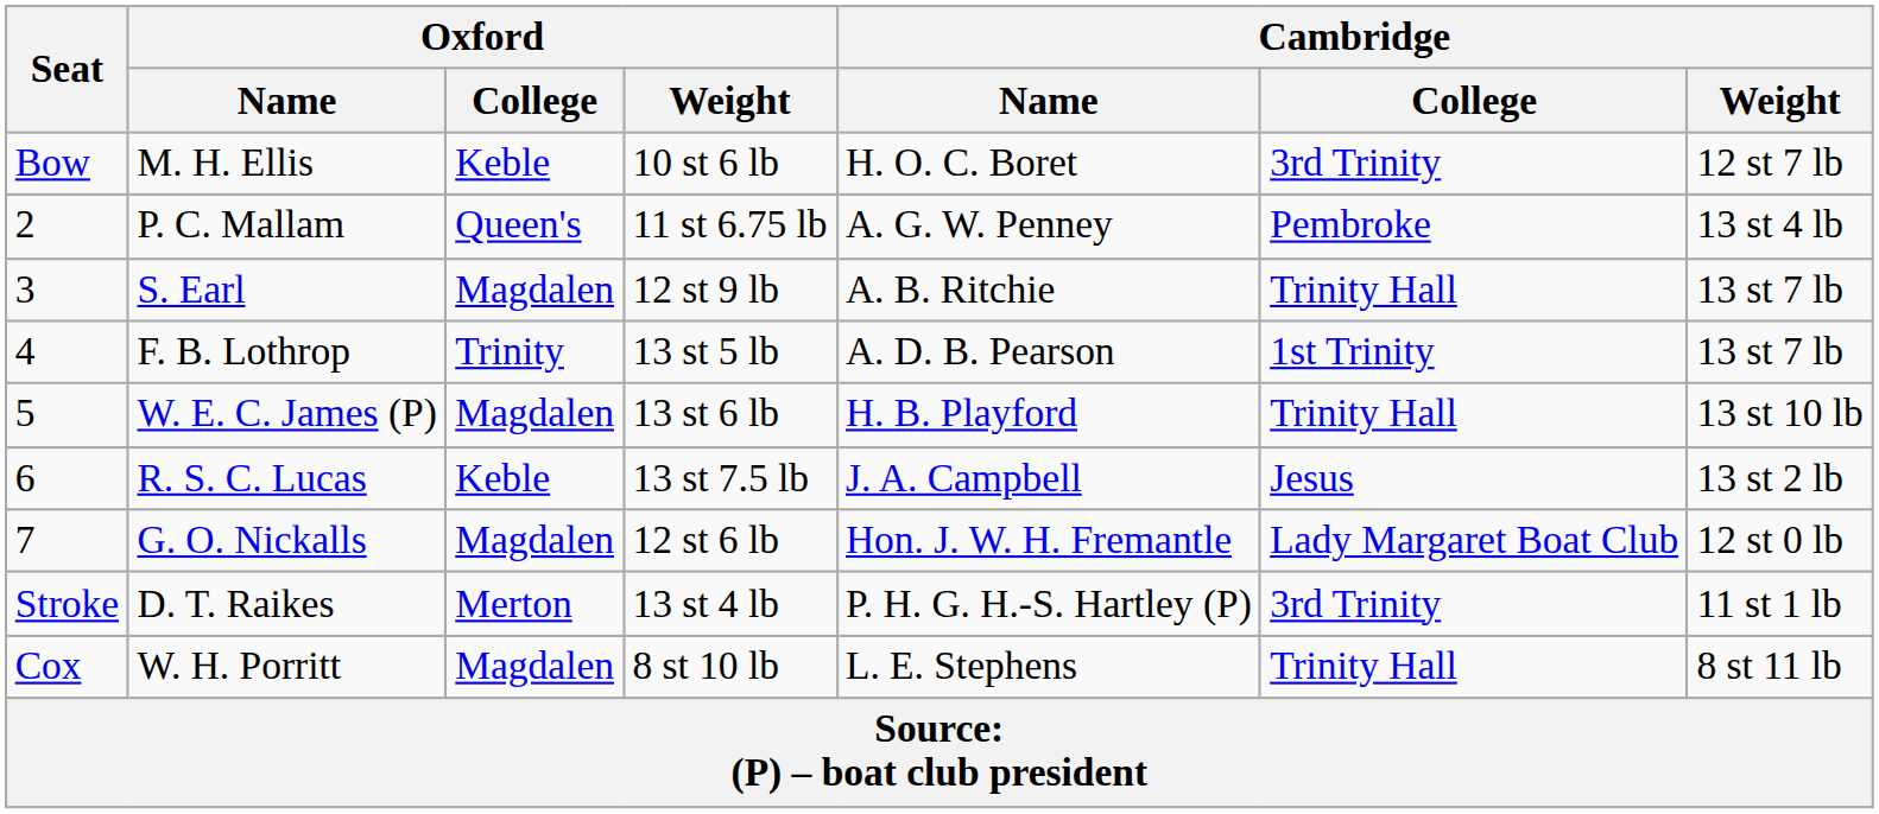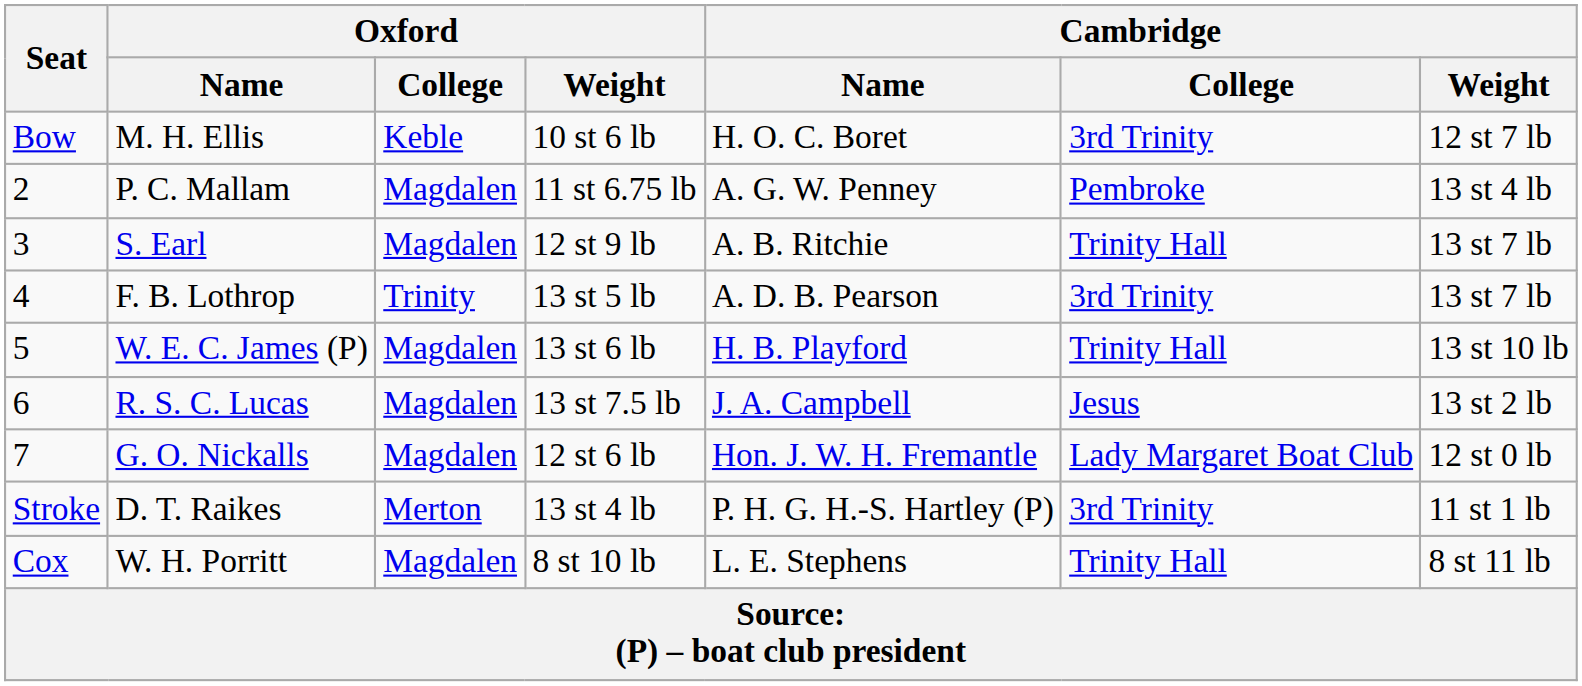P. C. Mallam | Oxford / College: Queen's -> Magdalen
F. B. Lothrop | Cambridge / College: 1st Trinity -> 3rd Trinity
R. S. C. Lucas | Oxford / College: Keble -> Magdalen
